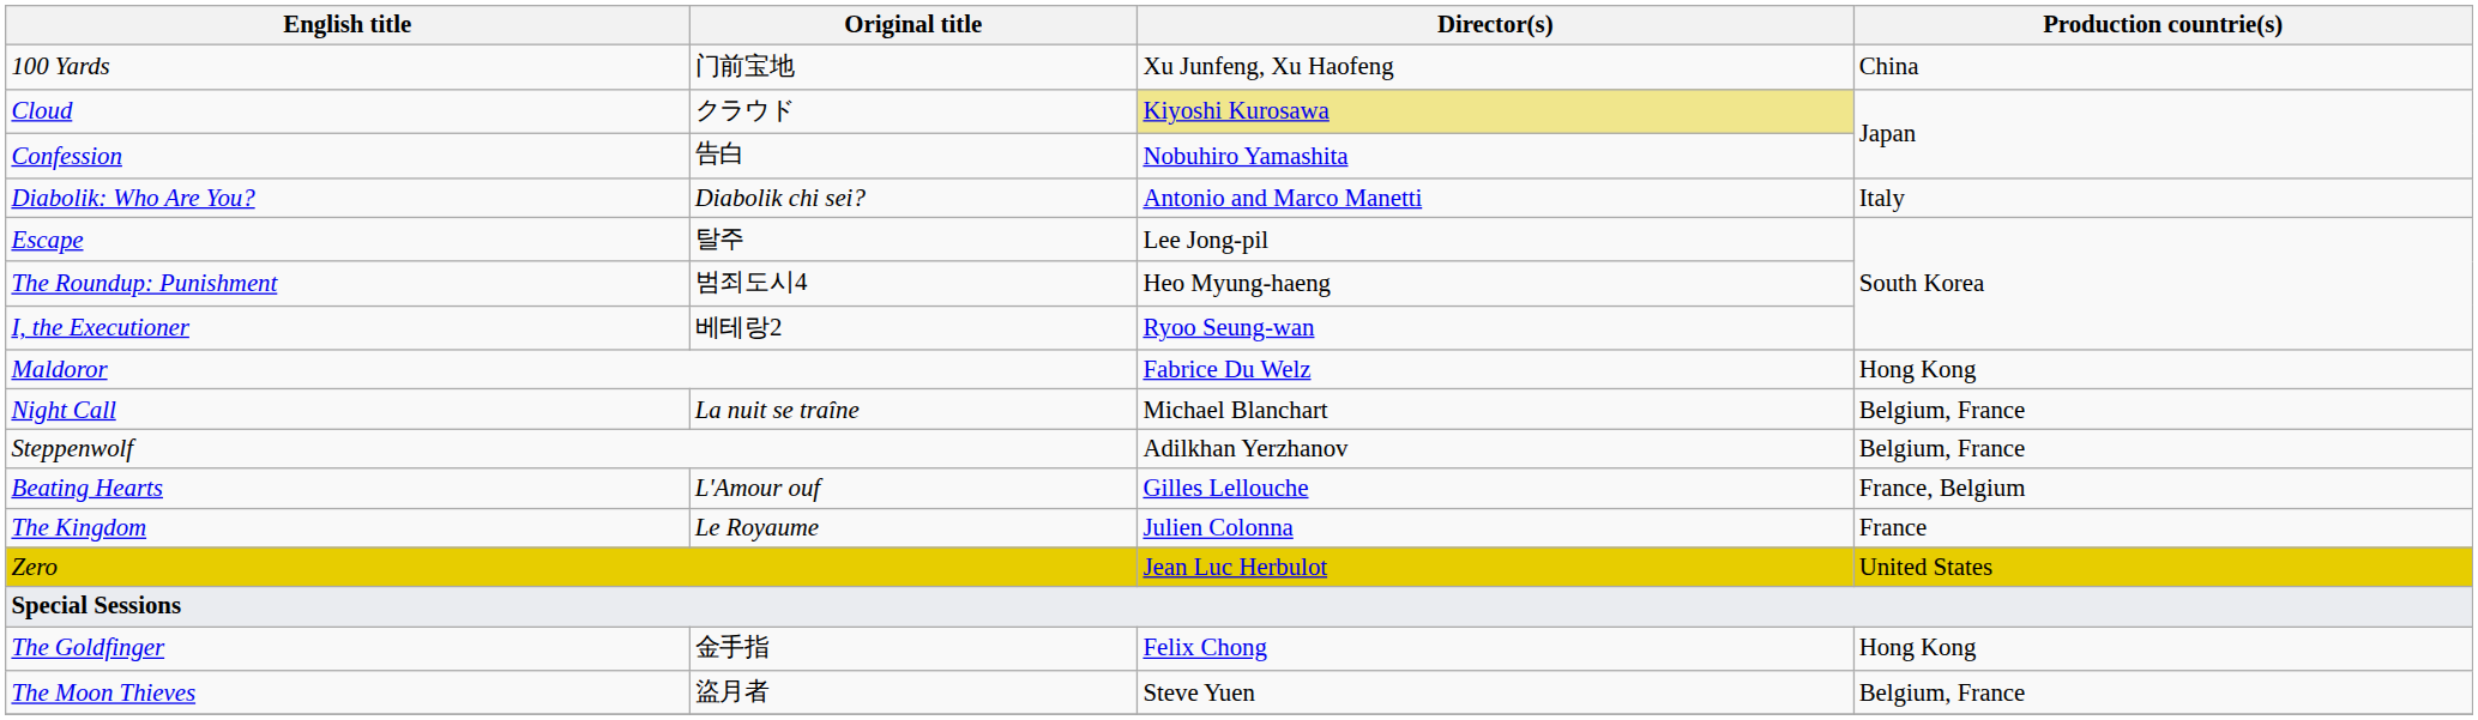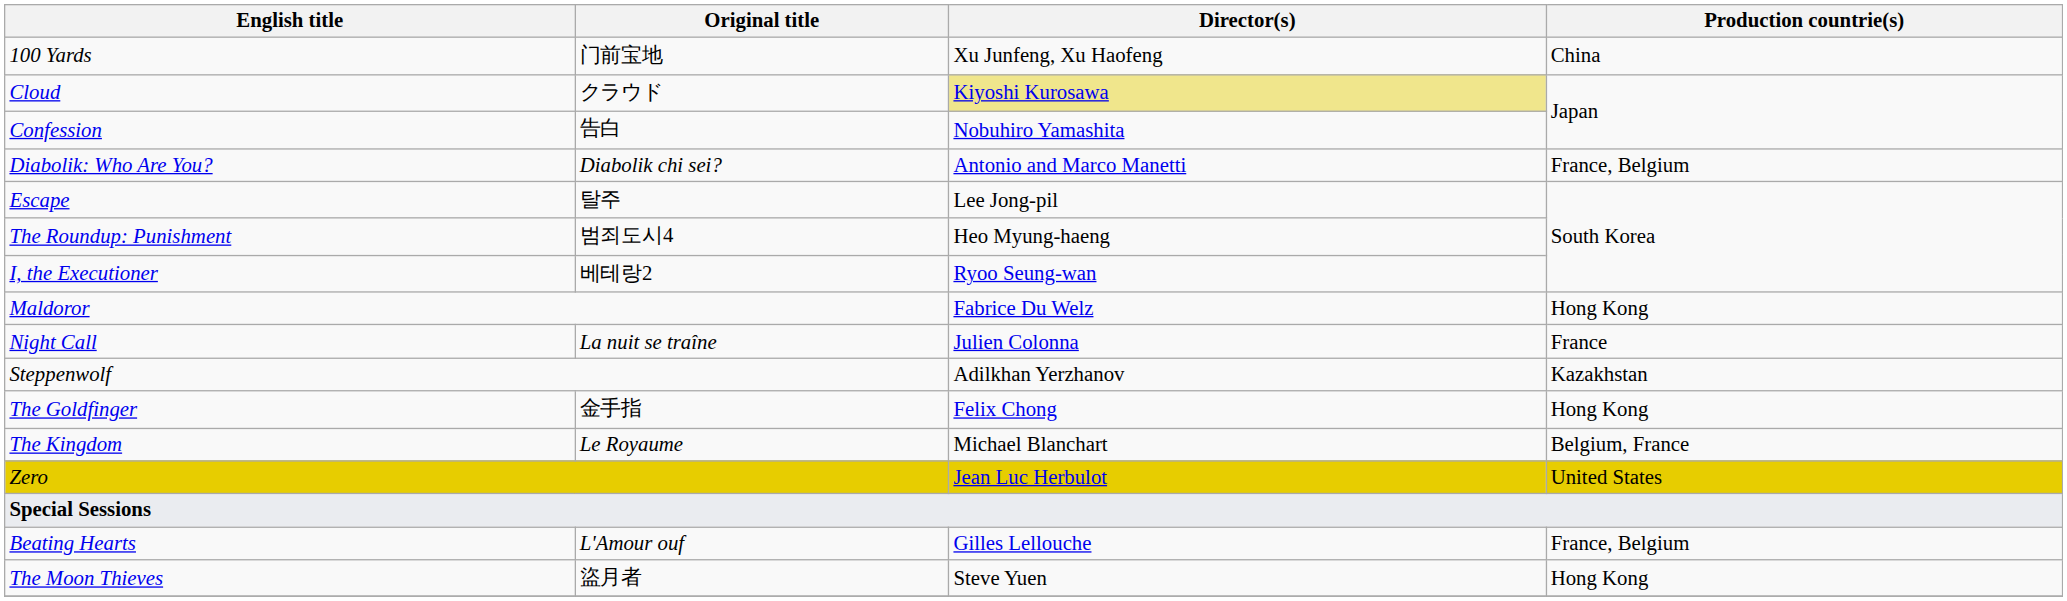Diabolik: Who Are You? | Production countrie(s): Italy -> France, Belgium
Night Call | Director(s): Michael Blanchart -> Julien Colonna
Night Call | Production countrie(s): Belgium, France -> France
Steppenwolf | Production countrie(s): Belgium, France -> Kazakhstan
rows swapped: The Goldfinger <-> Beating Hearts
The Kingdom | Director(s): Julien Colonna -> Michael Blanchart
The Kingdom | Production countrie(s): France -> Belgium, France
The Moon Thieves | Production countrie(s): Belgium, France -> Hong Kong
